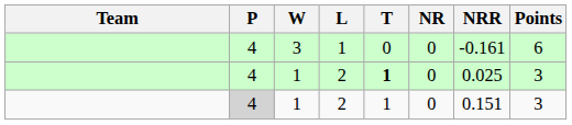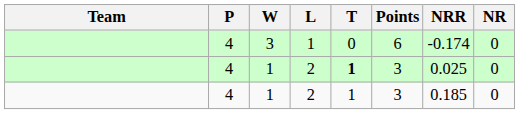columns swapped: NR <-> Points
row 2 | NRR: -0.161 -> -0.174
row 4 | P: lightgrey background -> no background
row 4 | NRR: 0.151 -> 0.185
